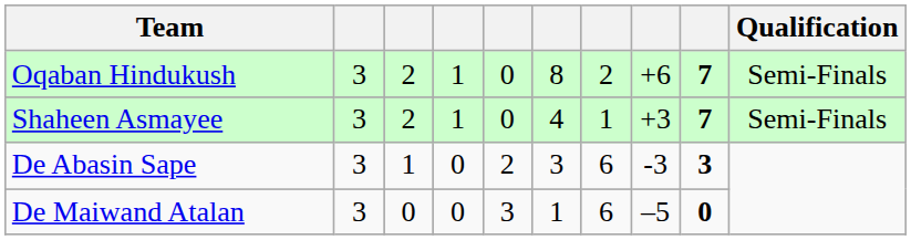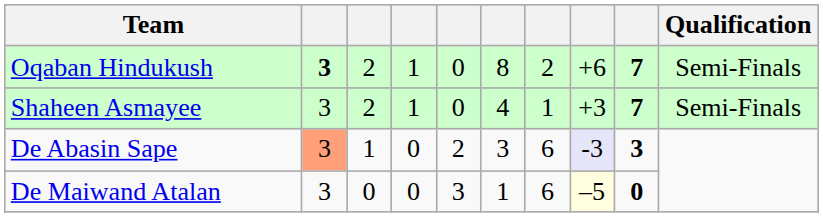Oqaban Hindukush | column 2: normal -> bold
De Abasin Sape | column 2: no background -> lightsalmon background
De Abasin Sape | column 8: no background -> lavender background
De Maiwand Atalan | column 8: no background -> lightyellow background
